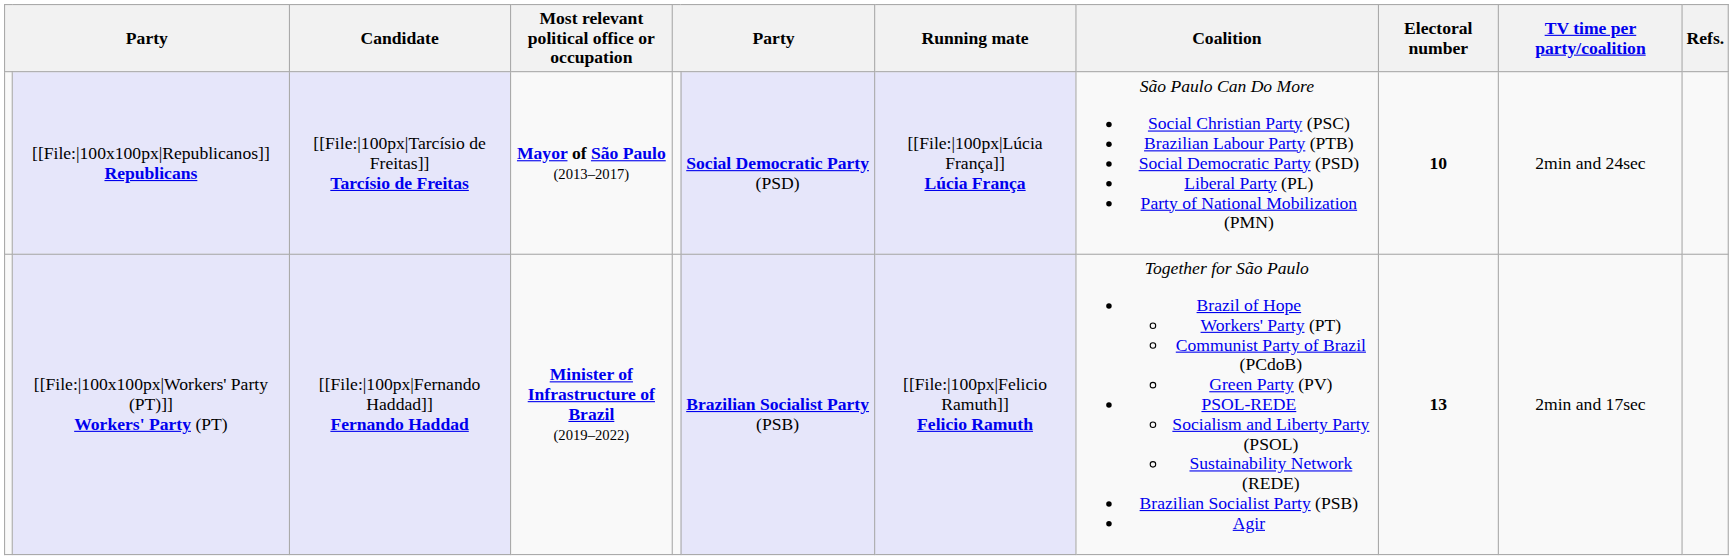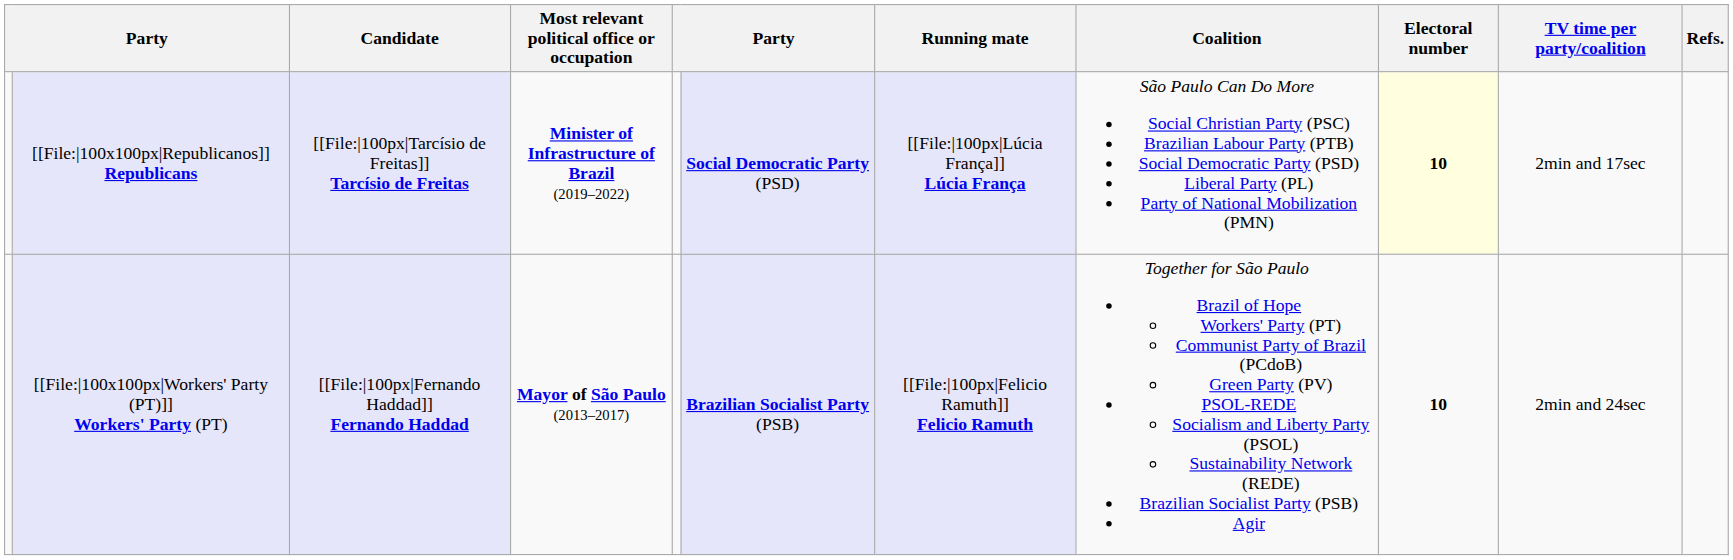[[File:|100x100px|Republicanos]] Republicans | Most relevant political office or occupation: Mayor of São Paulo (2013–2017) -> Minister of Infrastructure of Brazil (2019–2022)
[[File:|100x100px|Republicanos]] Republicans | Electoral number: no background -> lightyellow background
[[File:|100x100px|Republicanos]] Republicans | TV time per party/coalition: 2min and 24sec -> 2min and 17sec
[[File:|100x100px|Workers' Party (PT)]] Workers' Party (PT) | Most relevant political office or occupation: Minister of Infrastructure of Brazil (2019–2022) -> Mayor of São Paulo (2013–2017)
[[File:|100x100px|Workers' Party (PT)]] Workers' Party (PT) | Electoral number: 13 -> 10
[[File:|100x100px|Workers' Party (PT)]] Workers' Party (PT) | TV time per party/coalition: 2min and 17sec -> 2min and 24sec
